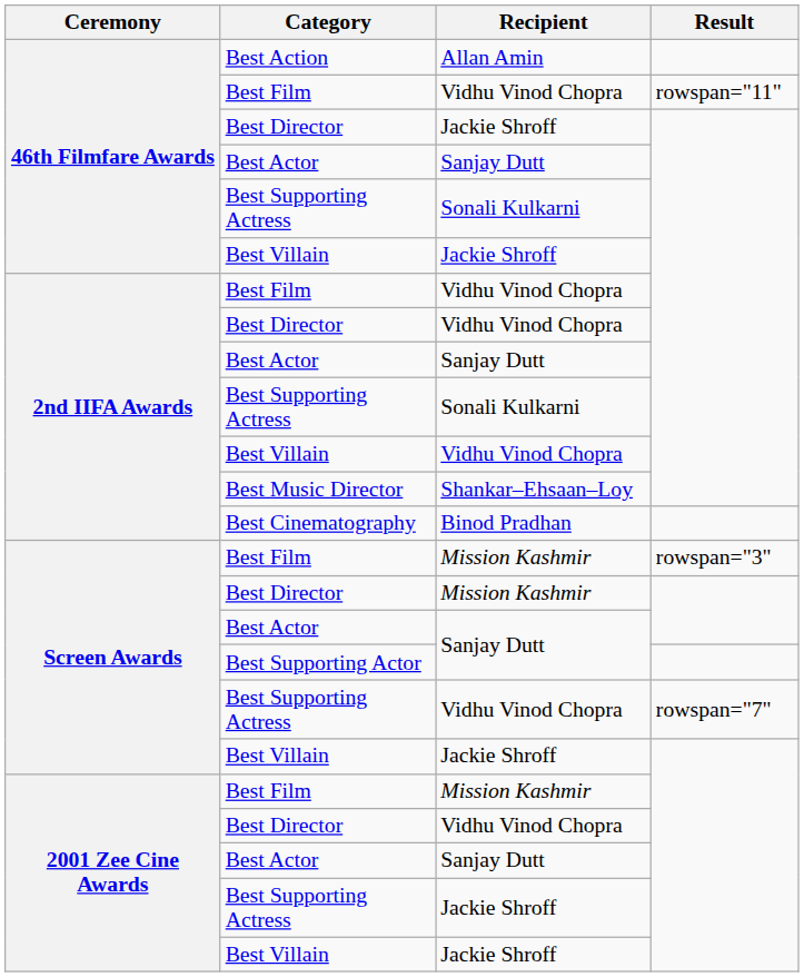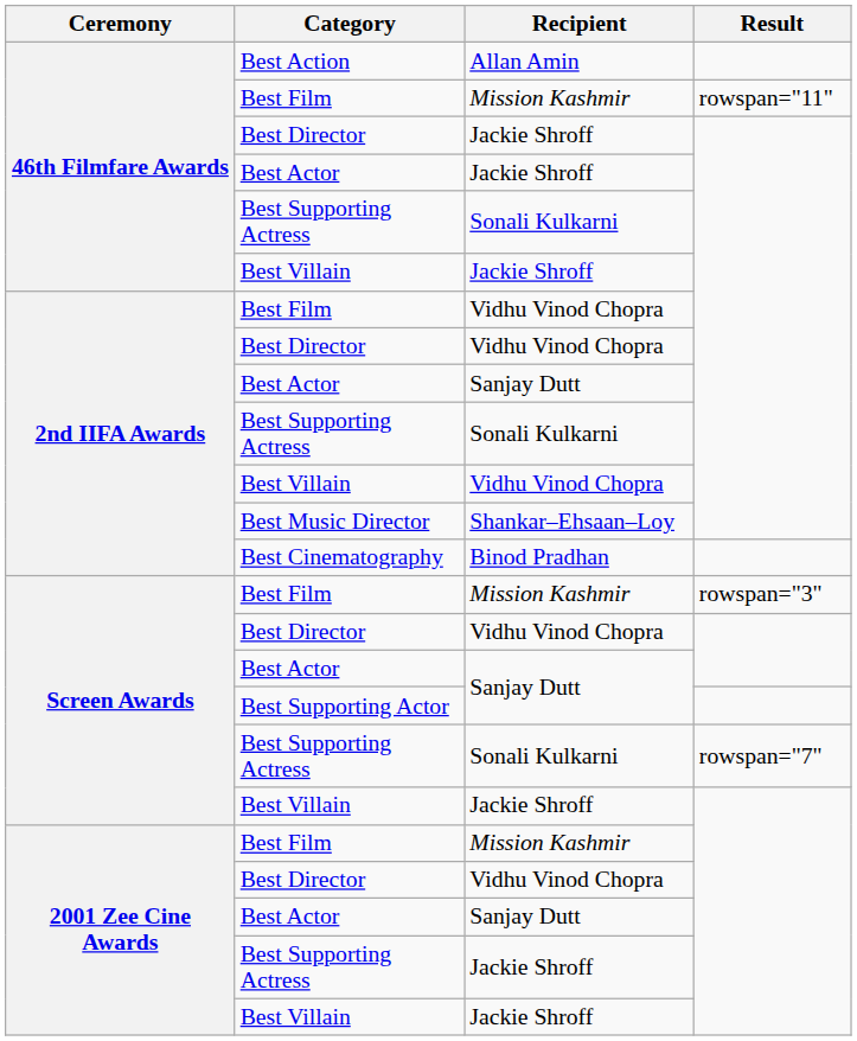46th Filmfare Awards / Best Film | Recipient: Vidhu Vinod Chopra -> Mission Kashmir
46th Filmfare Awards / Best Actor | Recipient: Sanjay Dutt -> Jackie Shroff
Screen Awards / Best Director | Recipient: Mission Kashmir -> Vidhu Vinod Chopra
Screen Awards / Best Supporting Actress | Recipient: Vidhu Vinod Chopra -> Sonali Kulkarni
